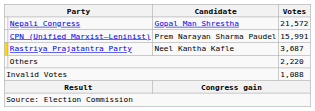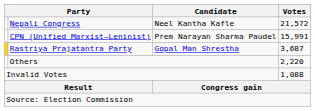Nepali Congress | Candidate: Gopal Man Shrestha -> Neel Kantha Kafle
Rastriya Prajatantra Party | Candidate: Neel Kantha Kafle -> Gopal Man Shrestha
